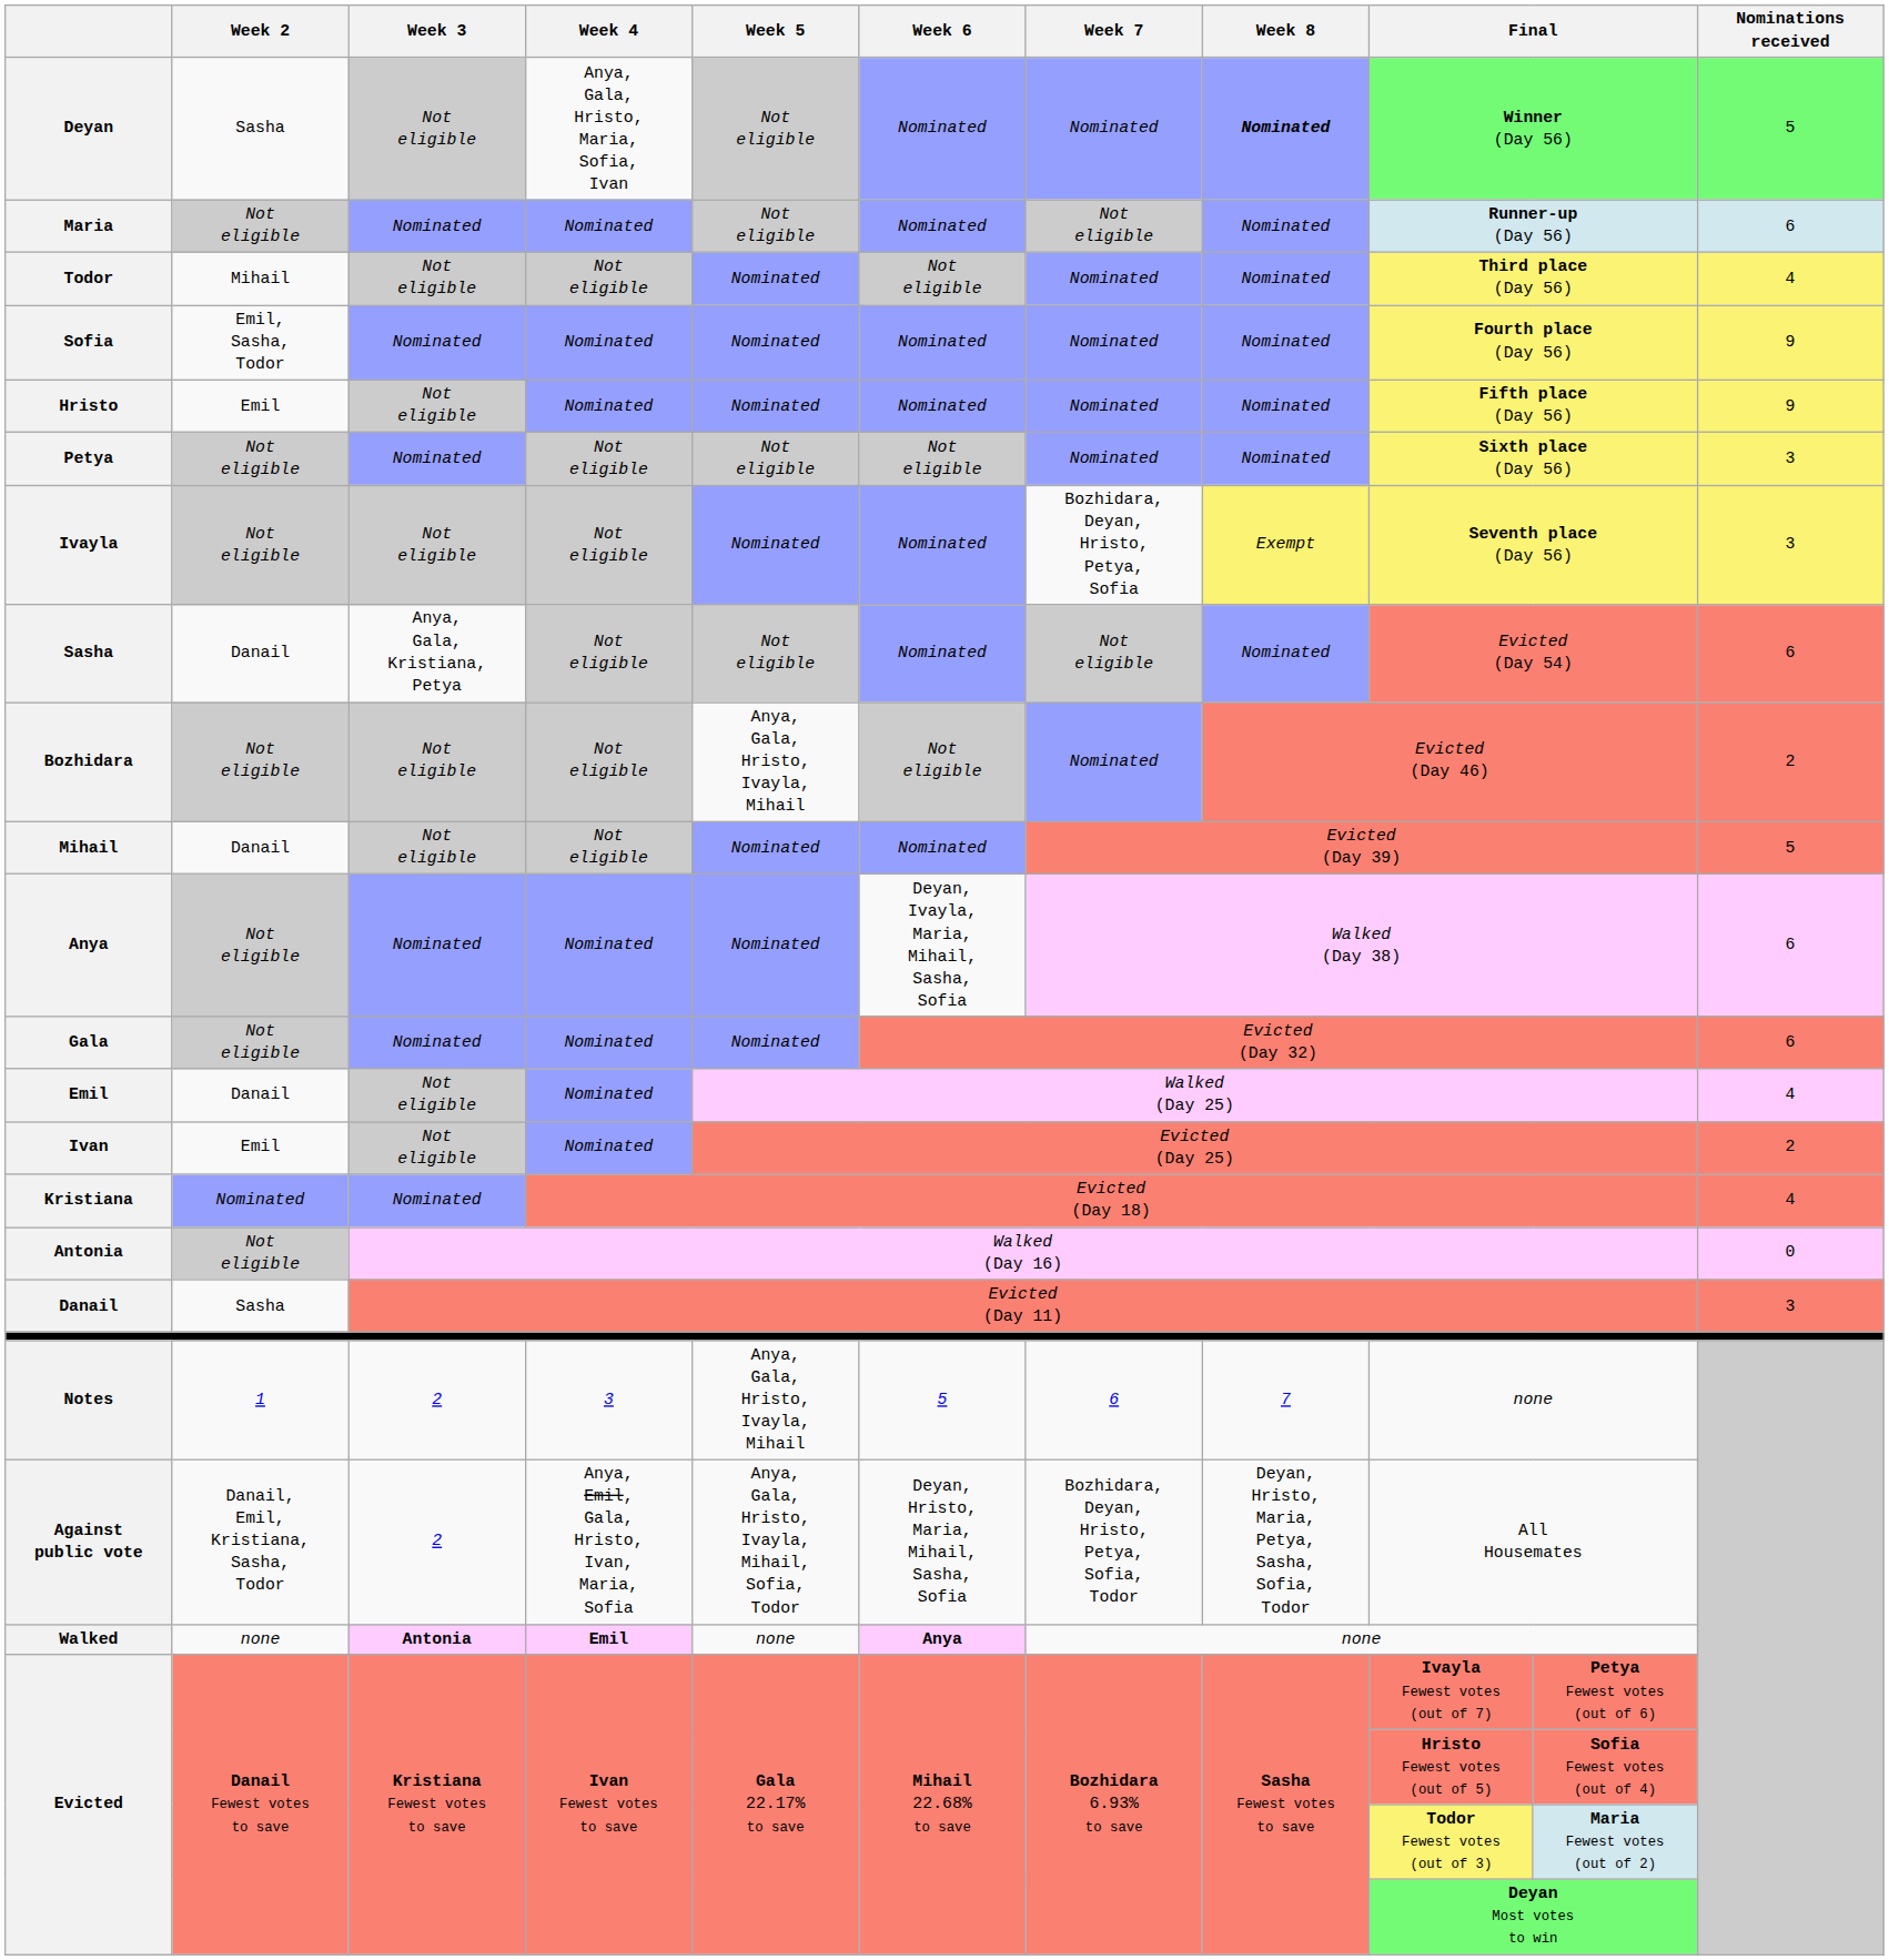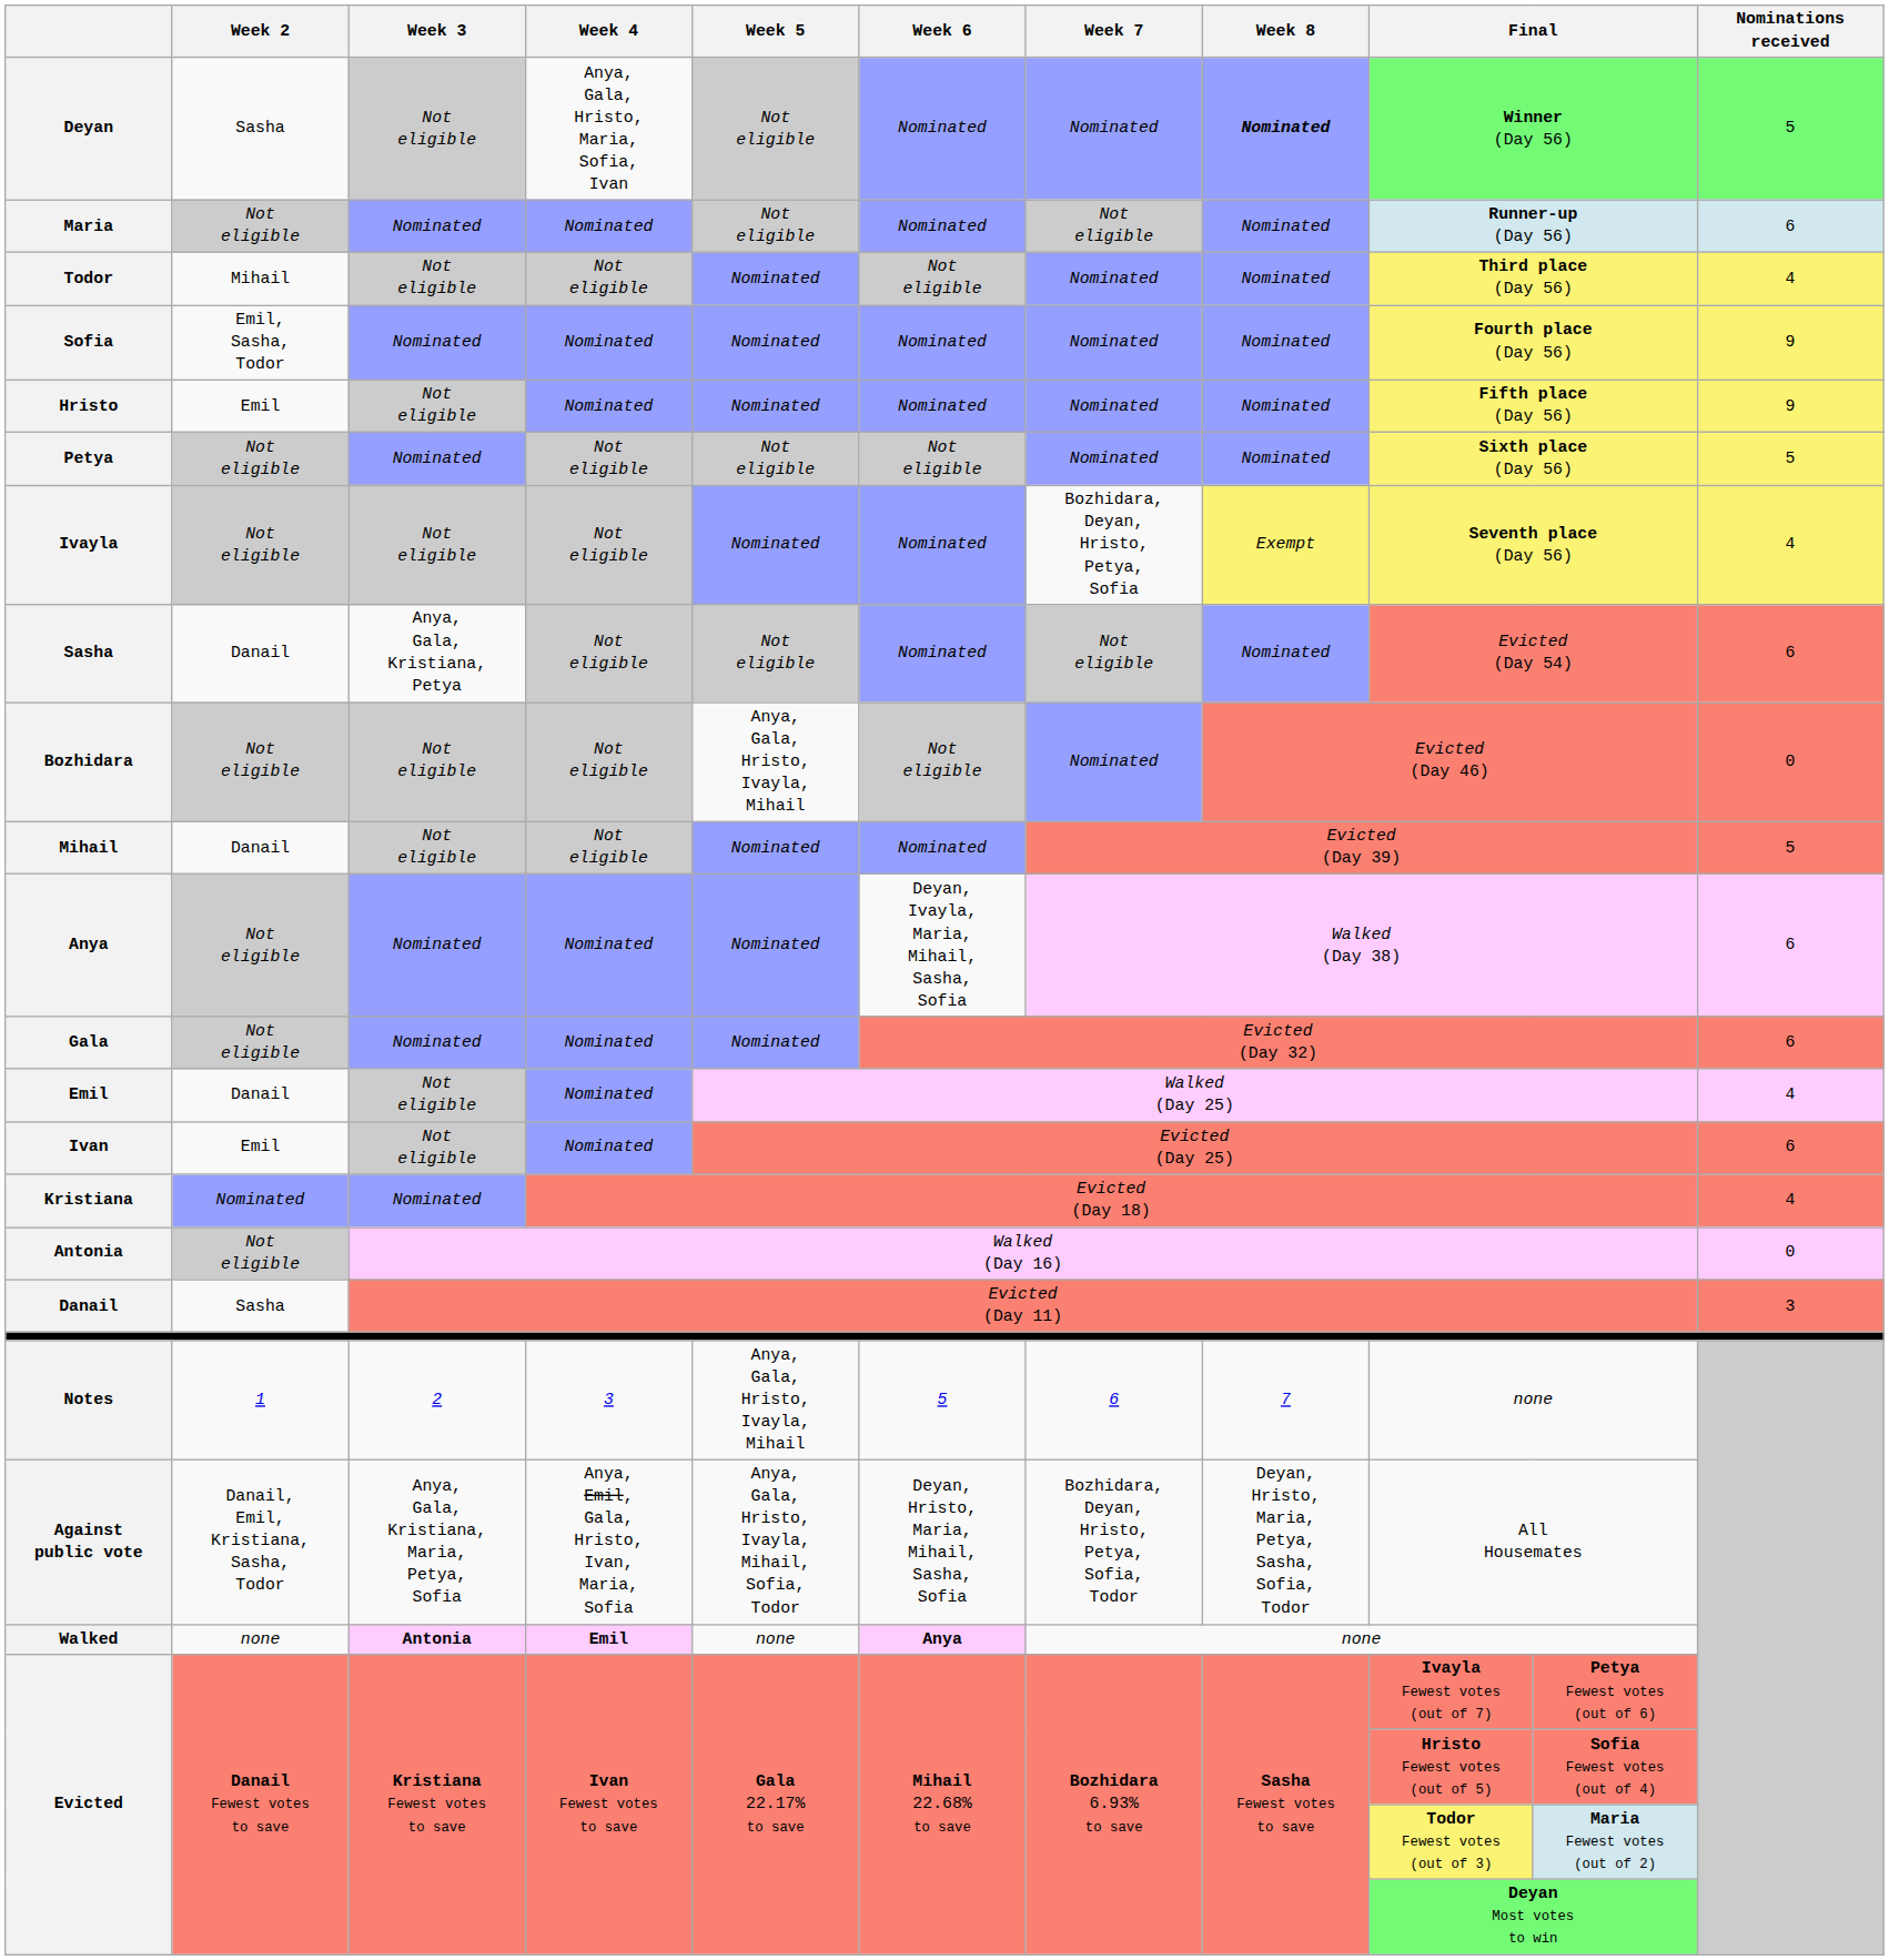Petya | Nominations received: 3 -> 5
Ivayla | Nominations received: 3 -> 4
Bozhidara | Nominations received: 2 -> 0
Ivan | Nominations received: 2 -> 6
Against public vote | Week 3: 2 -> Anya, Gala, Kristiana, Maria, Petya, Sofia
